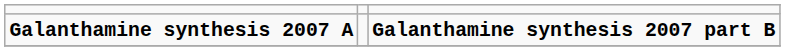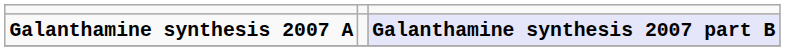Galanthamine synthesis 2007 A | column 3: no background -> lavender background
